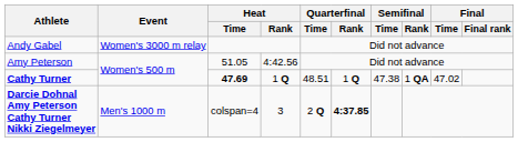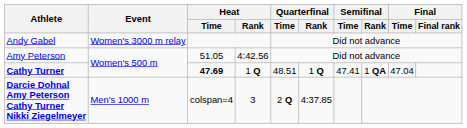Cathy Turner | Semifinal / Time: 47.38 -> 47.41
Cathy Turner | Final / Time: 47.02 -> 47.04
Darcie Dohnal Amy Peterson Cathy Turner Nikki Ziegelmeyer | Quarterfinal / Rank: bold -> normal
